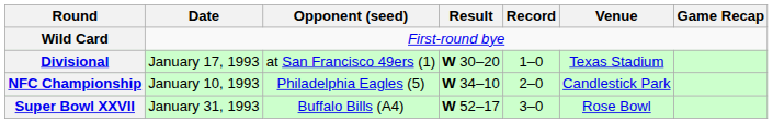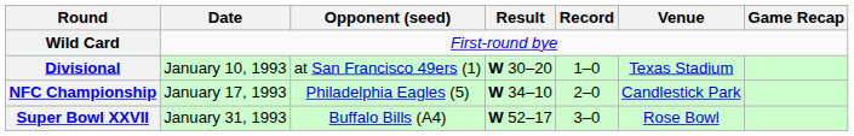Divisional | Date: January 17, 1993 -> January 10, 1993
NFC Championship | Date: January 10, 1993 -> January 17, 1993
